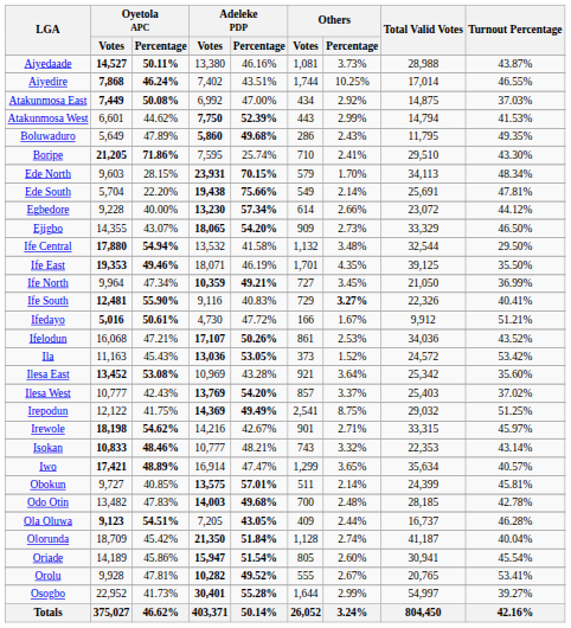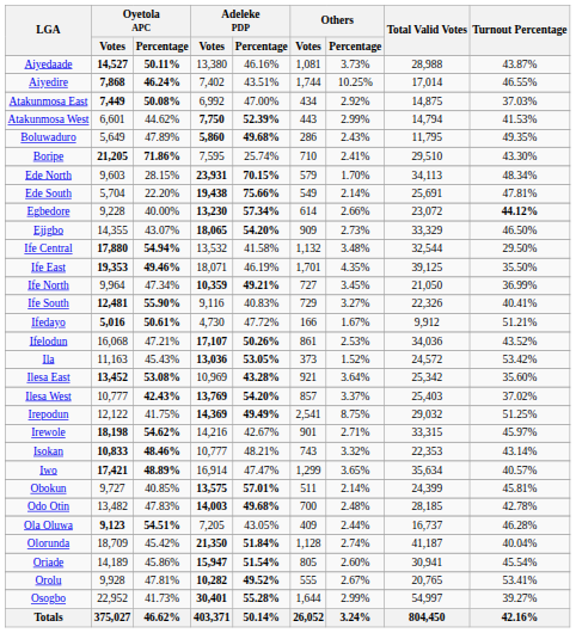Egbedore | Turnout Percentage: normal -> bold
Ife South | Others / Percentage: bold -> normal
Ilesa East | Adeleke PDP / Percentage: normal -> bold
Ilesa West | Oyetola APC / Percentage: normal -> bold
Ola Oluwa | Adeleke PDP / Percentage: bold -> normal
